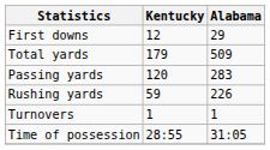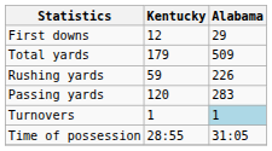rows swapped: Rushing yards <-> Passing yards
Turnovers | Alabama: no background -> lightblue background
